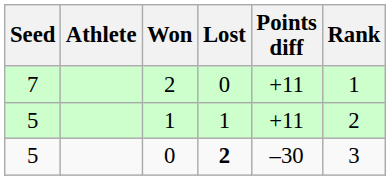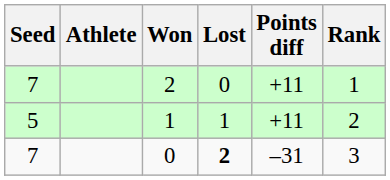row 4 | Seed: 5 -> 7
row 4 | Points diff: –30 -> –31
